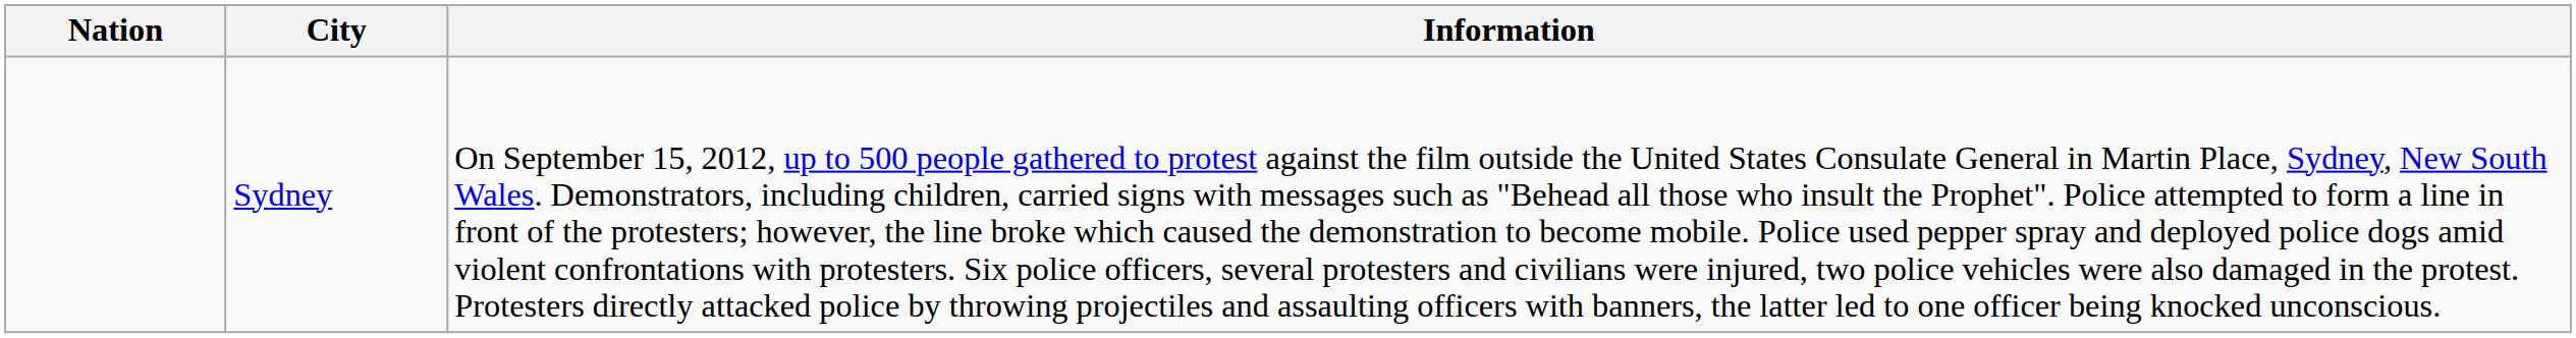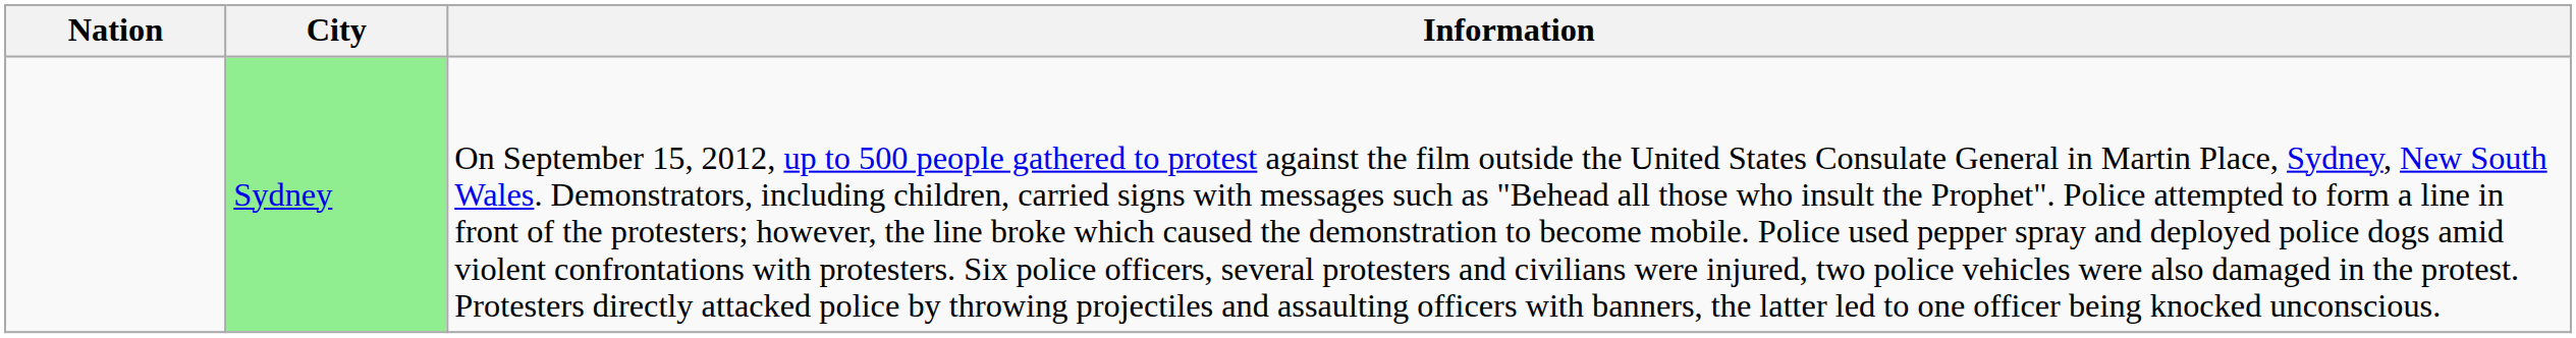row 2 | City: no background -> lightgreen background
